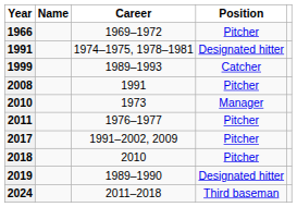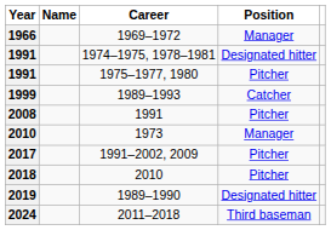1966 | Position: Pitcher -> Manager
+ row: 1991 | 1975–1977, 1980 | Pitcher
- row: 2011 | 1976–1977 | Pitcher
